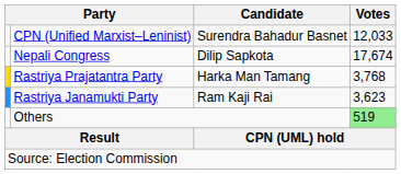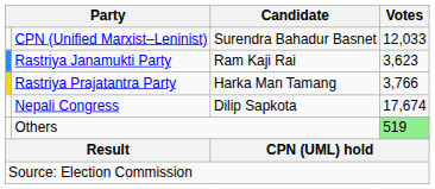rows swapped: Nepali Congress <-> Rastriya Janamukti Party
Rastriya Prajatantra Party | Votes: 3,768 -> 3,766
